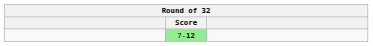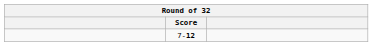row 3 | Score: lightgreen background -> no background
